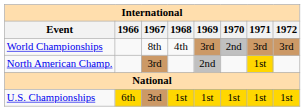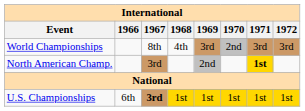North American Champ. | 1971: normal -> bold
U.S. Championships | 1966: gold background -> no background
U.S. Championships | 1967: normal -> bold
